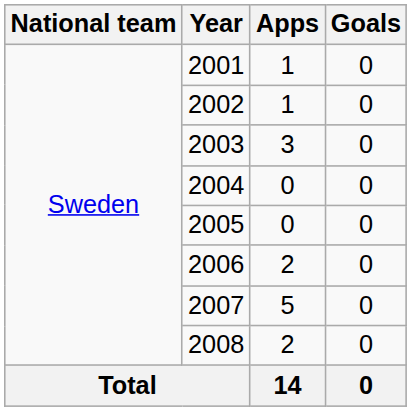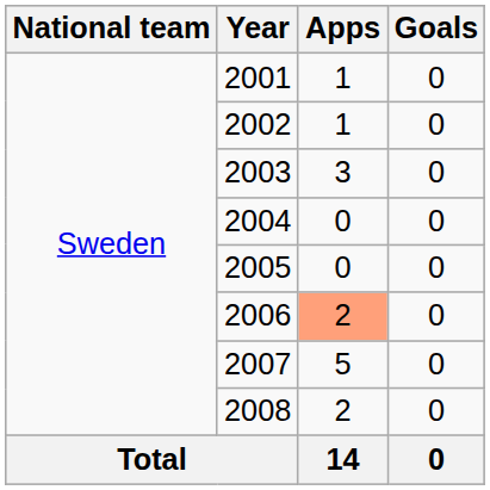2006 | Apps: no background -> lightsalmon background
